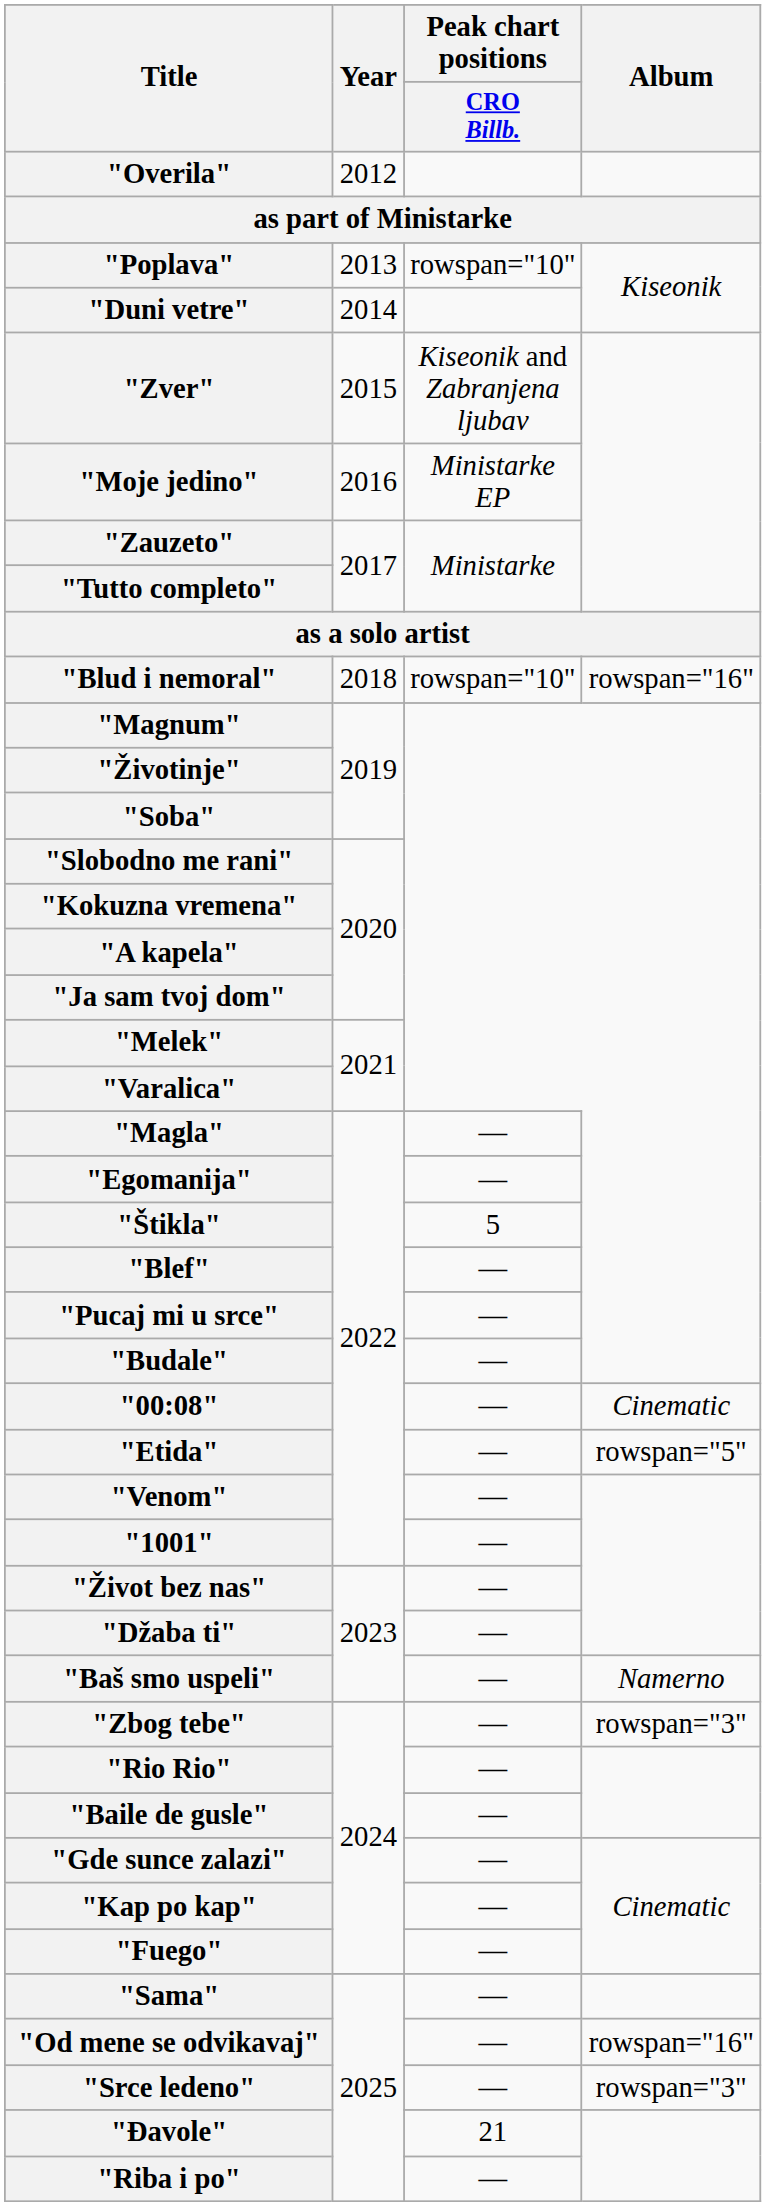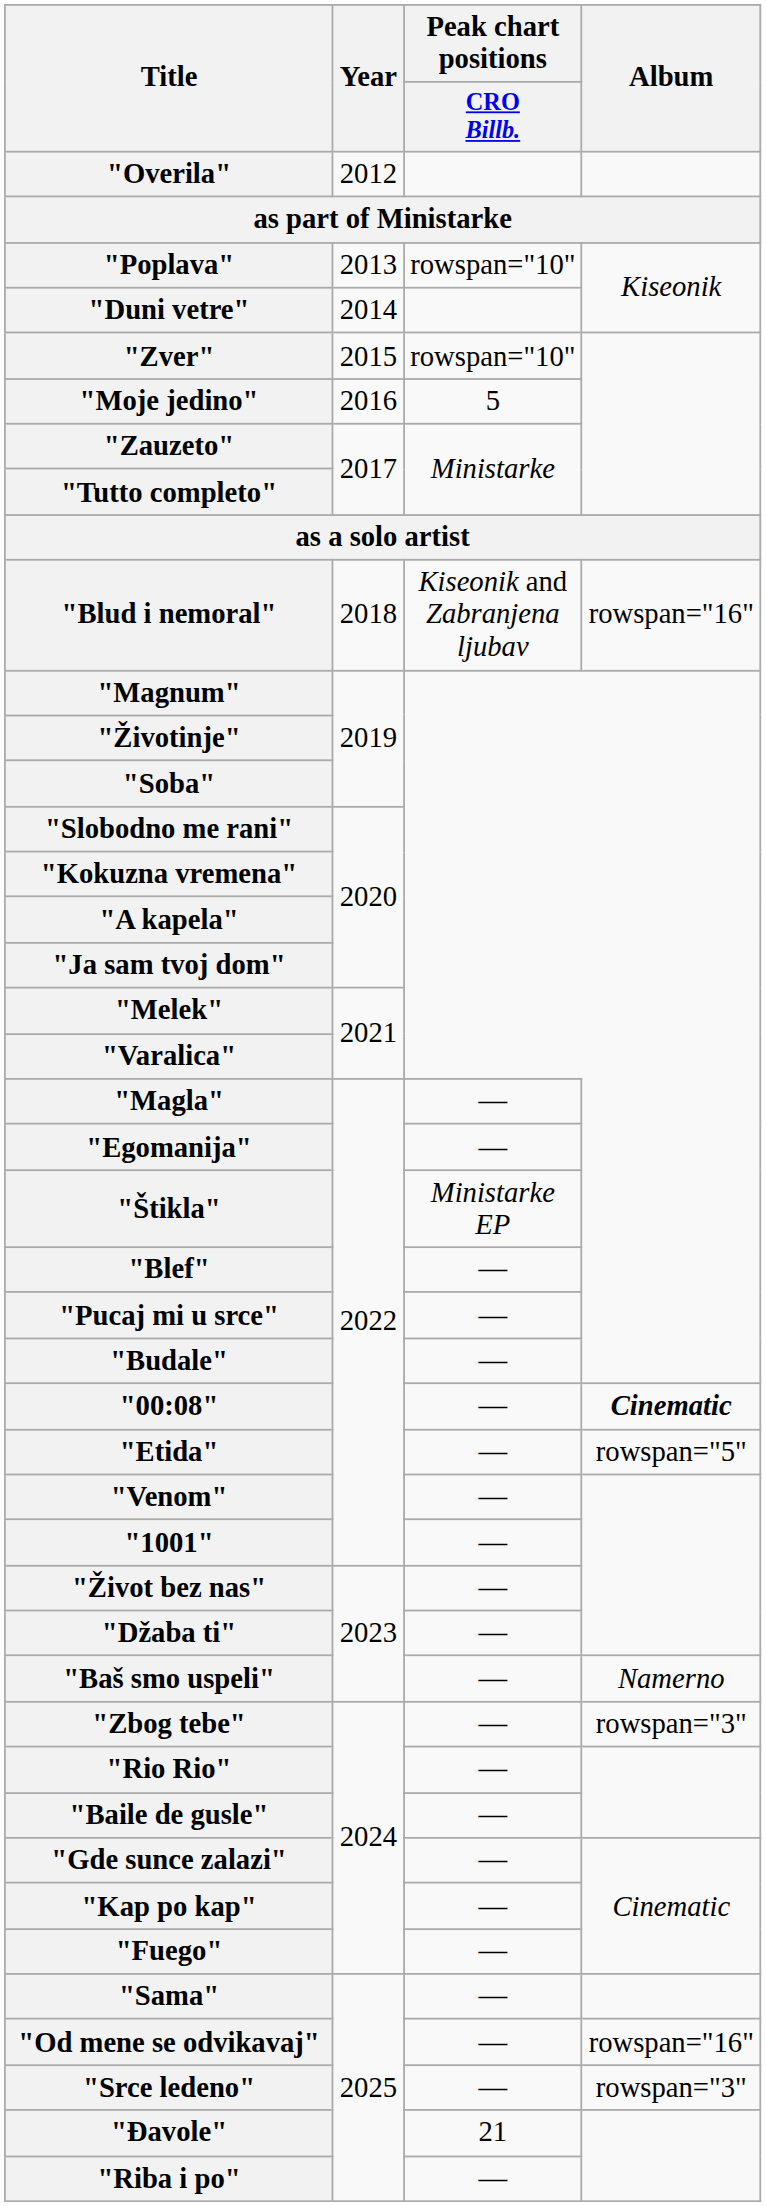"Zver" | Peak chart positions / CRO Billb.: Kiseonik and Zabranjena ljubav -> rowspan="10"
"Moje jedino" | Peak chart positions / CRO Billb.: Ministarke EP -> 5
"Blud i nemoral" | Peak chart positions / CRO Billb.: rowspan="10" -> Kiseonik and Zabranjena ljubav
"Štikla" | Peak chart positions / CRO Billb.: 5 -> Ministarke EP
"00:08" | Album: normal -> bold
